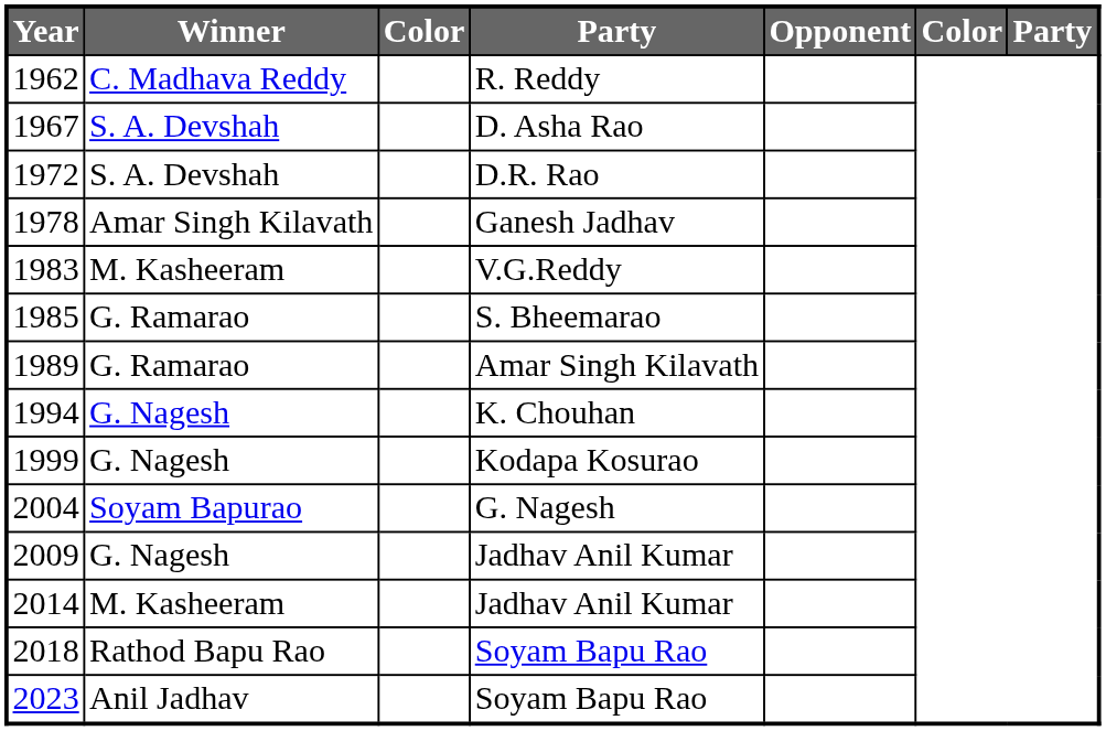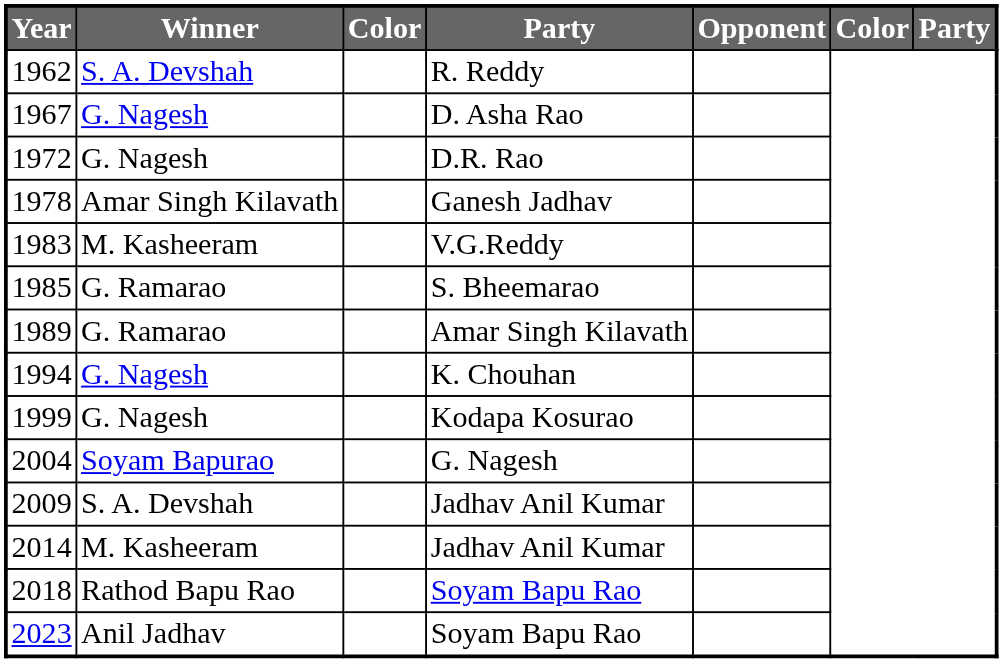1962 | Winner: C. Madhava Reddy -> S. A. Devshah
1967 | Winner: S. A. Devshah -> G. Nagesh
1972 | Winner: S. A. Devshah -> G. Nagesh
2009 | Winner: G. Nagesh -> S. A. Devshah
